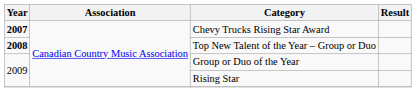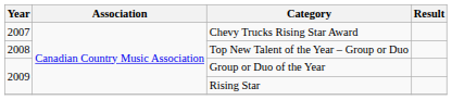Chevy Trucks Rising Star Award | Year: bold -> normal
Top New Talent of the Year – Group or Duo | Year: bold -> normal
